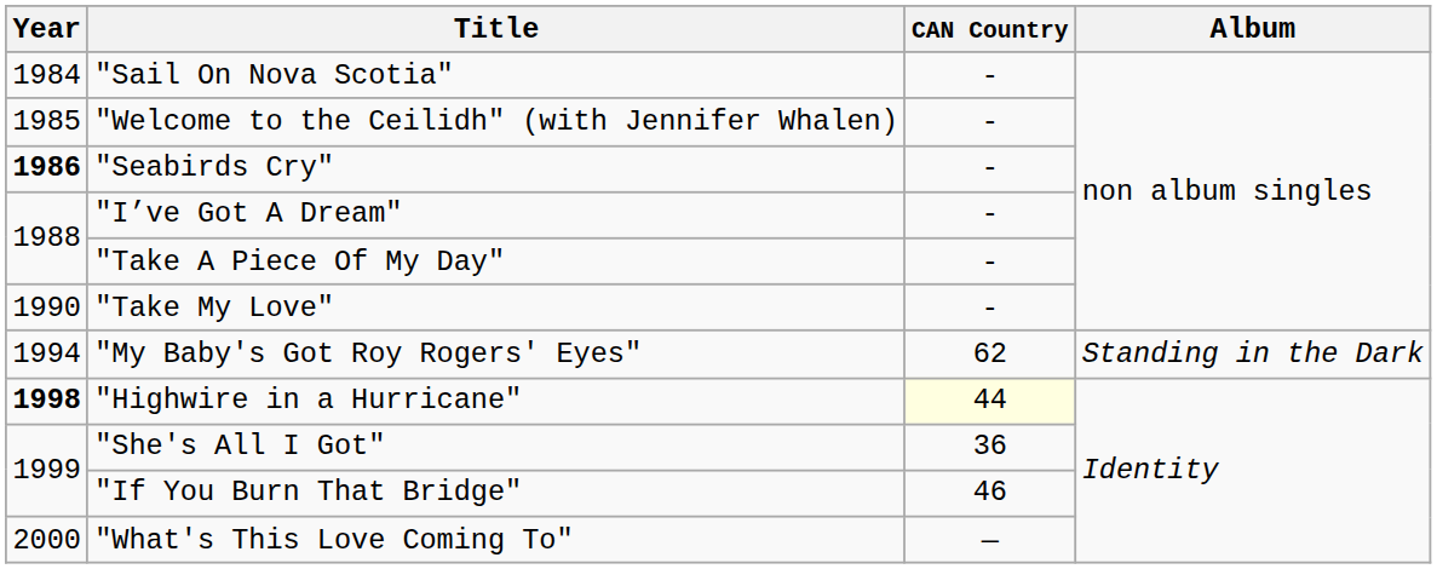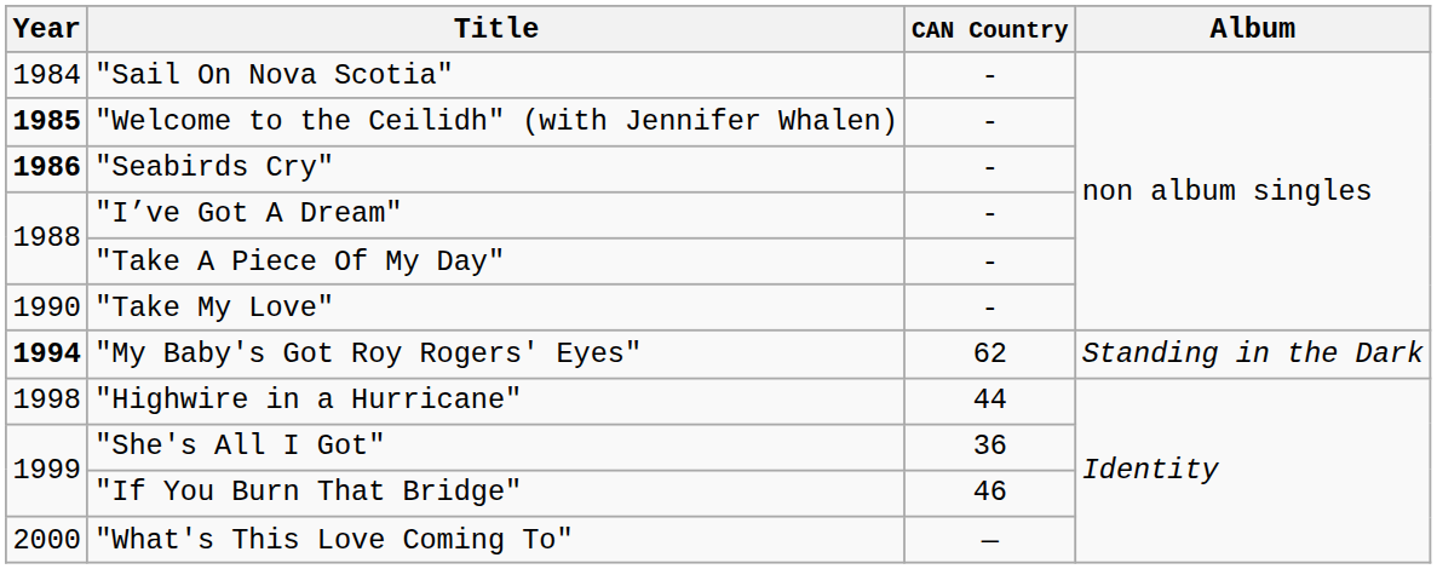"Welcome to the Ceilidh" (with Jennifer Whalen) | Year: normal -> bold
"My Baby's Got Roy Rogers' Eyes" | Year: normal -> bold
"Highwire in a Hurricane" | Year: bold -> normal
"Highwire in a Hurricane" | CAN Country: lightyellow background -> no background
